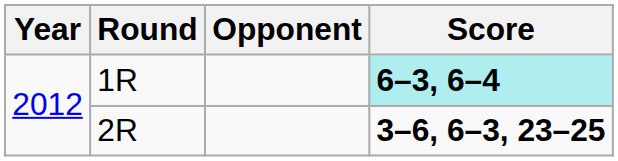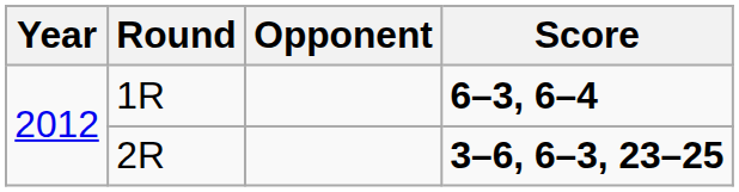1R | Score: paleturquoise background -> no background
